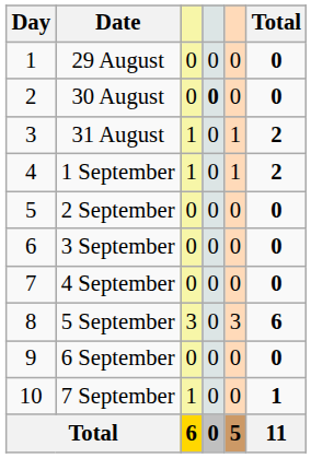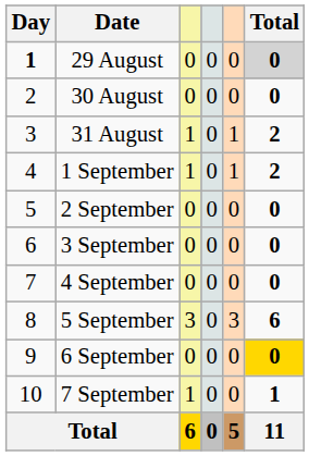29 August | Day: normal -> bold
29 August | Total: no background -> lightgrey background
30 August | column 4: bold -> normal
6 September | Total: no background -> gold background
